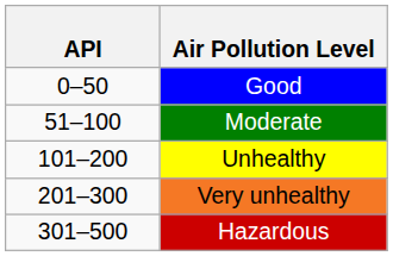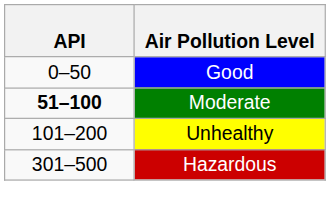Moderate | API: normal -> bold
- row: 201–300 | Very unhealthy
